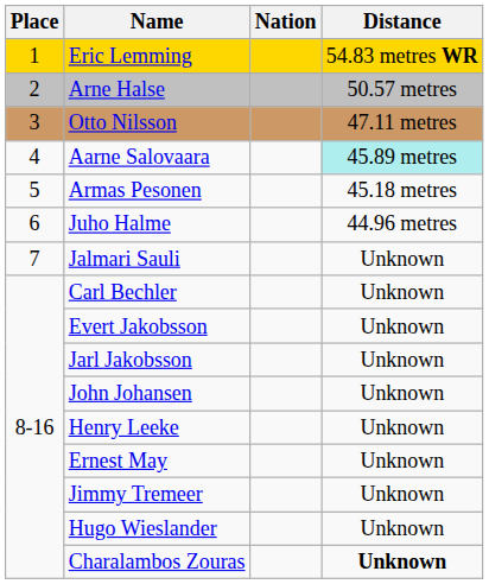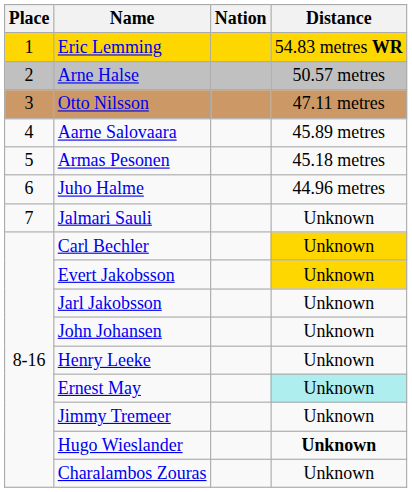Aarne Salovaara | Distance: paleturquoise background -> no background
Carl Bechler | Distance: no background -> gold background
Evert Jakobsson | Distance: no background -> gold background
Ernest May | Distance: no background -> paleturquoise background
Hugo Wieslander | Distance: normal -> bold
Charalambos Zouras | Distance: bold -> normal
